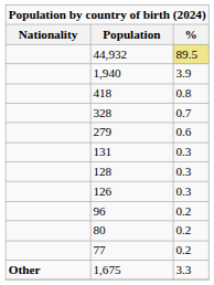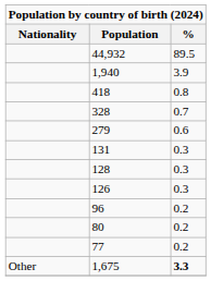44,932 | %: khaki background -> no background
1,675 | Nationality: bold -> normal
1,675 | %: normal -> bold
